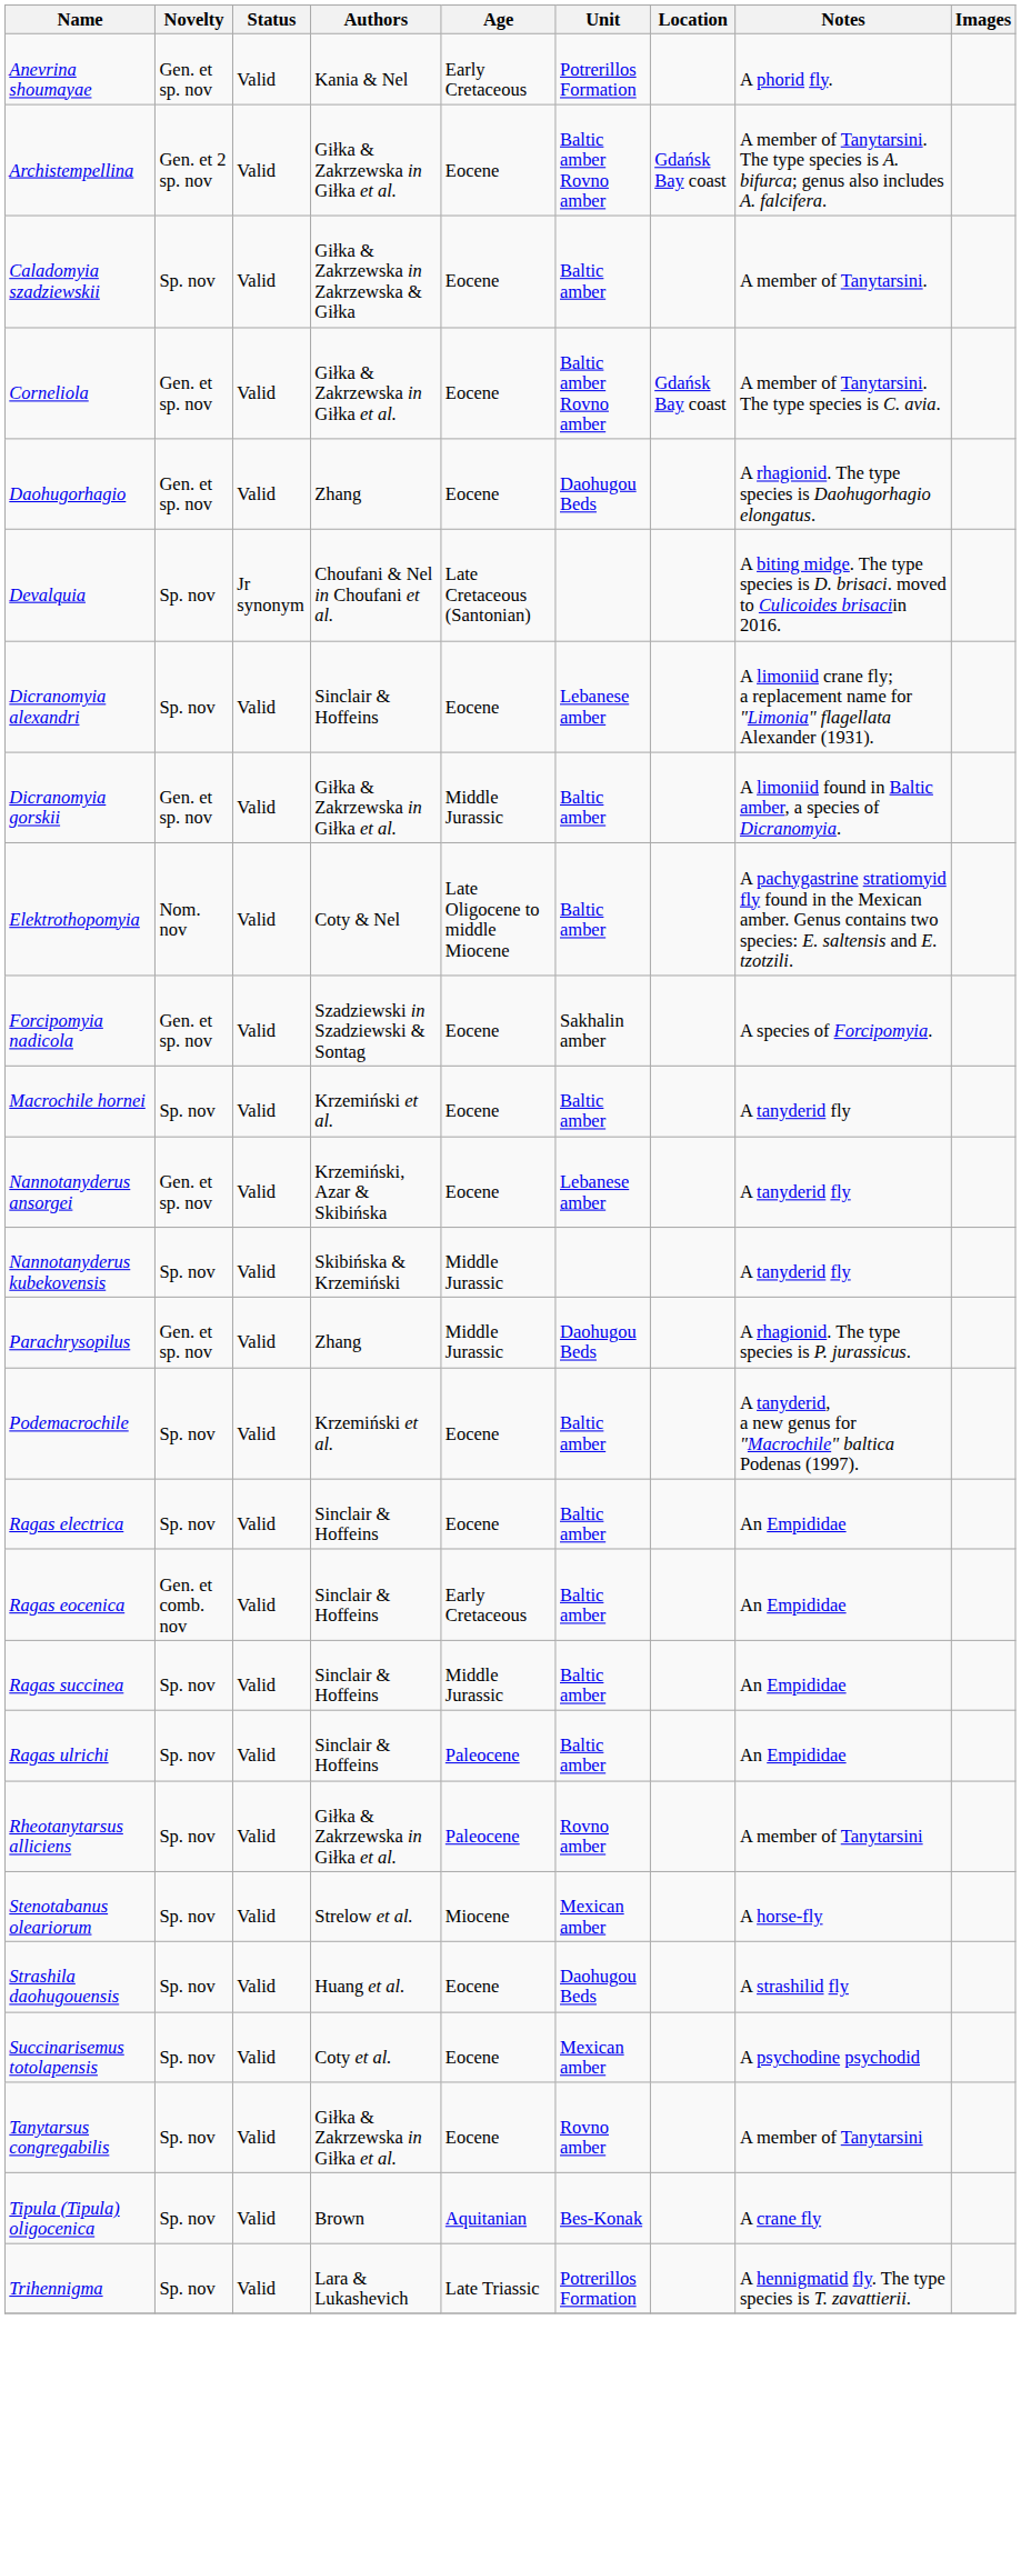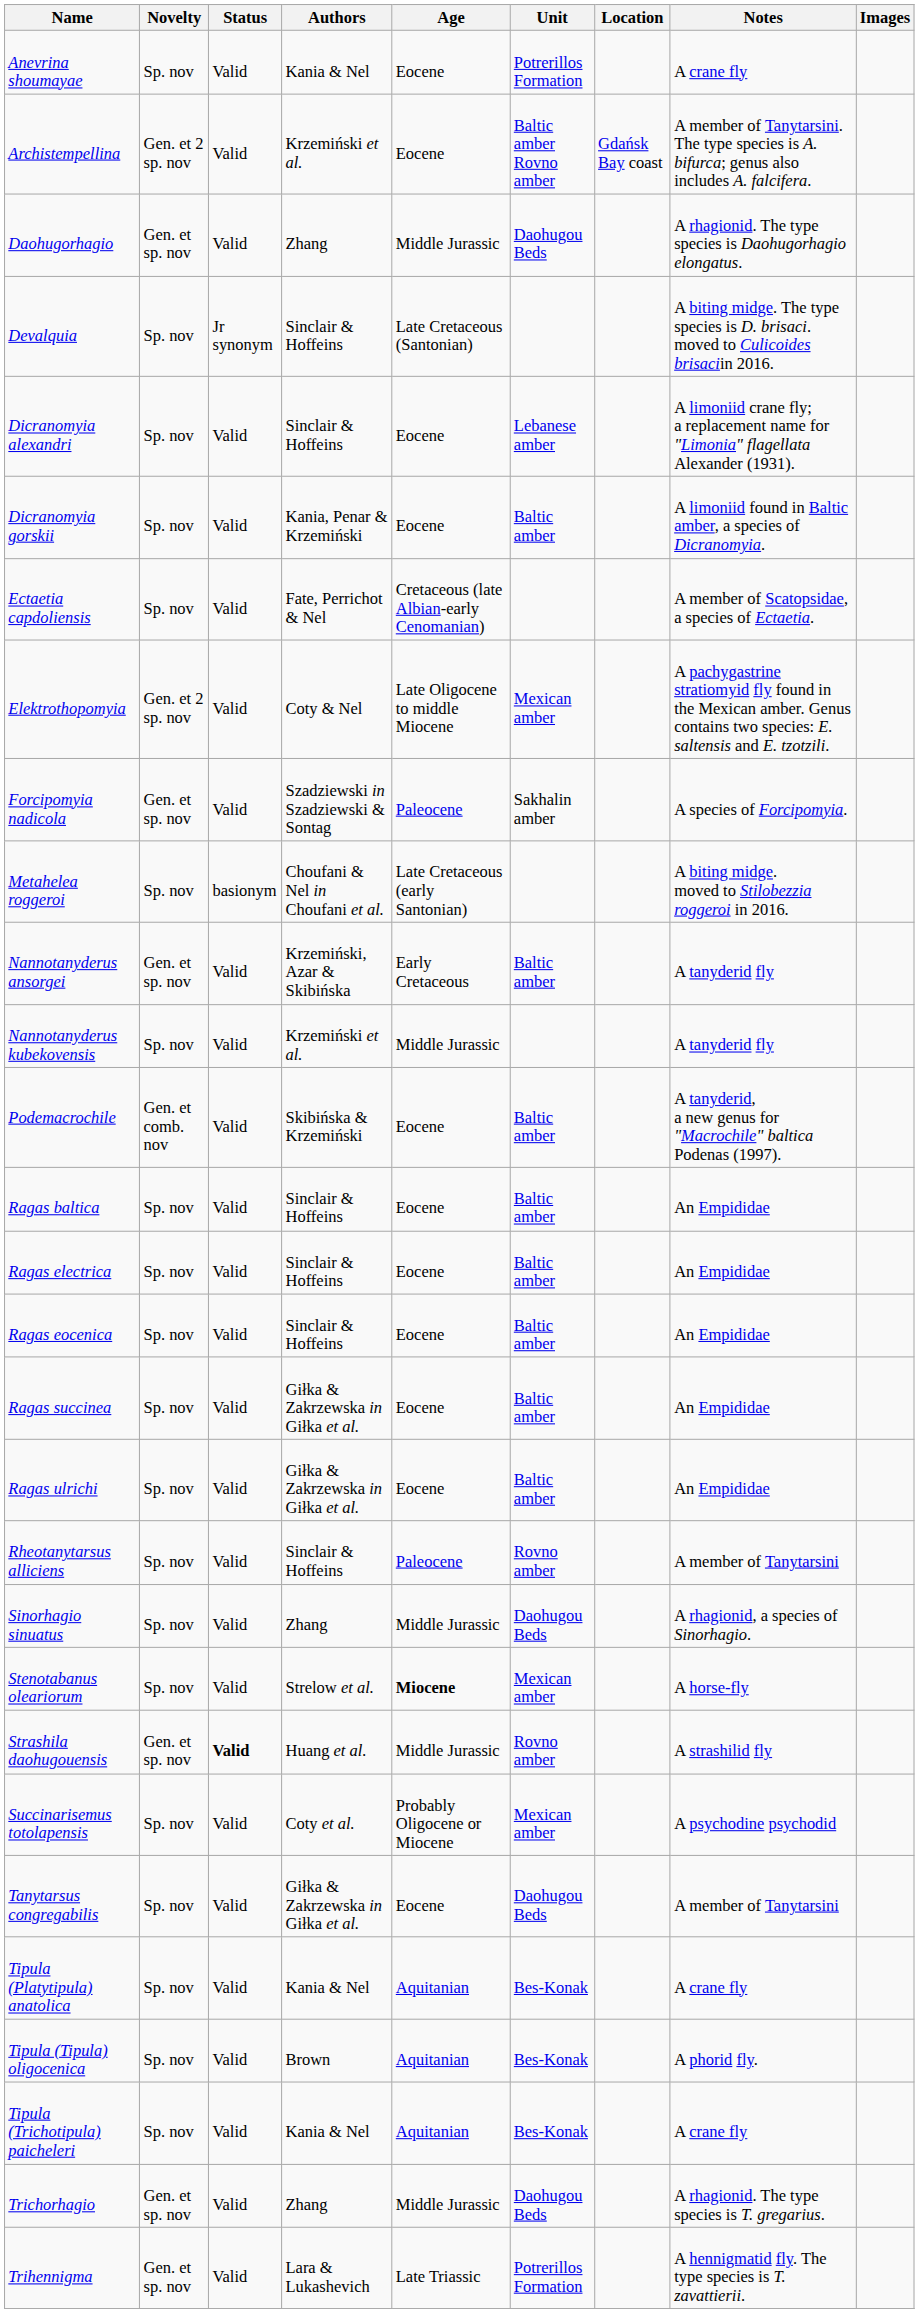Anevrina shoumayae | Novelty: Gen. et sp. nov -> Sp. nov
Anevrina shoumayae | Age: Early Cretaceous -> Eocene
Anevrina shoumayae | Notes: A phorid fly. -> A crane fly
Archistempellina | Authors: Giłka & Zakrzewska in Giłka et al. -> Krzemiński et al.
- row: Caladomyia szadziewskii | Sp. nov | Valid | Giłka & Zakrzewska in Zakrzewska & Giłka | Eocene | Baltic amber | A member of Tanytarsini.
- row: Corneliola | Gen. et sp. nov | Valid | Giłka & Zakrzewska in Giłka et al. | Eocene | Baltic amber Rovno amber | Gdańsk Bay coast | A member of Tanytarsini. The type species is C. avia.
Daohugorhagio | Age: Eocene -> Middle Jurassic
Devalquia | Authors: Choufani & Nel in Choufani et al. -> Sinclair & Hoffeins
Dicranomyia gorskii | Novelty: Gen. et sp. nov -> Sp. nov
Dicranomyia gorskii | Authors: Giłka & Zakrzewska in Giłka et al. -> Kania, Penar & Krzemiński
Dicranomyia gorskii | Age: Middle Jurassic -> Eocene
+ row: Ectaetia capdoliensis | Sp. nov | Valid | Fate, Perrichot & Nel | Cretaceous (late Albian-early Cenomanian) | A member of Scatopsidae, a species of Ectaetia.
Elektrothopomyia | Novelty: Nom. nov -> Gen. et 2 sp. nov
Elektrothopomyia | Unit: Baltic amber -> Mexican amber
Forcipomyia nadicola | Age: Eocene -> Paleocene
- row: Macrochile hornei | Sp. nov | Valid | Krzemiński et al. | Eocene | Baltic amber | A tanyderid fly
+ row: Metahelea roggeroi | Sp. nov | basionym | Choufani & Nel in Choufani et al. | Late Cretaceous (early Santonian) | A biting midge. moved to Stilobezzia roggeroi in 2016.
Nannotanyderus ansorgei | Age: Eocene -> Early Cretaceous
Nannotanyderus ansorgei | Unit: Lebanese amber -> Baltic amber
Nannotanyderus kubekovensis | Authors: Skibińska & Krzemiński -> Krzemiński et al.
- row: Parachrysopilus | Gen. et sp. nov | Valid | Zhang | Middle Jurassic | Daohugou Beds | A rhagionid. The type species is P. jurassicus.
Podemacrochile | Novelty: Sp. nov -> Gen. et comb. nov
Podemacrochile | Authors: Krzemiński et al. -> Skibińska & Krzemiński
+ row: Ragas baltica | Sp. nov | Valid | Sinclair & Hoffeins | Eocene | Baltic amber | An Empididae
Ragas eocenica | Novelty: Gen. et comb. nov -> Sp. nov
Ragas eocenica | Age: Early Cretaceous -> Eocene
Ragas succinea | Authors: Sinclair & Hoffeins -> Giłka & Zakrzewska in Giłka et al.
Ragas succinea | Age: Middle Jurassic -> Eocene
Ragas ulrichi | Authors: Sinclair & Hoffeins -> Giłka & Zakrzewska in Giłka et al.
Ragas ulrichi | Age: Paleocene -> Eocene
Rheotanytarsus alliciens | Authors: Giłka & Zakrzewska in Giłka et al. -> Sinclair & Hoffeins
+ row: Sinorhagio sinuatus | Sp. nov | Valid | Zhang | Middle Jurassic | Daohugou Beds | A rhagionid, a species of Sinorhagio.
Stenotabanus oleariorum | Age: normal -> bold
Strashila daohugouensis | Novelty: Sp. nov -> Gen. et sp. nov
Strashila daohugouensis | Status: normal -> bold
Strashila daohugouensis | Age: Eocene -> Middle Jurassic
Strashila daohugouensis | Unit: Daohugou Beds -> Rovno amber
Succinarisemus totolapensis | Age: Eocene -> Probably Oligocene or Miocene
Tanytarsus congregabilis | Unit: Rovno amber -> Daohugou Beds
+ row: Tipula (Platytipula) anatolica | Sp. nov | Valid | Kania & Nel | Aquitanian | Bes-Konak | A crane fly
Tipula (Tipula) oligocenica | Notes: A crane fly -> A phorid fly.
+ row: Tipula (Trichotipula) paicheleri | Sp. nov | Valid | Kania & Nel | Aquitanian | Bes-Konak | A crane fly
+ row: Trichorhagio | Gen. et sp. nov | Valid | Zhang | Middle Jurassic | Daohugou Beds | A rhagionid. The type species is T. gregarius.
Trihennigma | Novelty: Sp. nov -> Gen. et sp. nov
